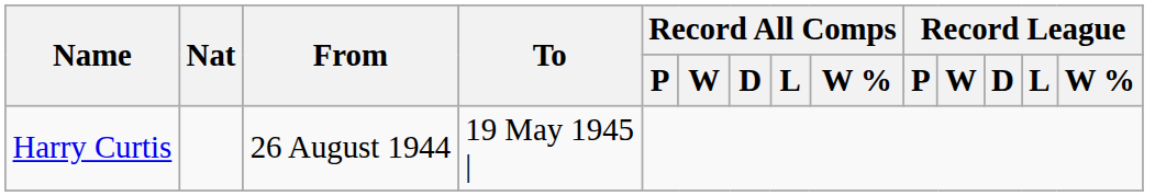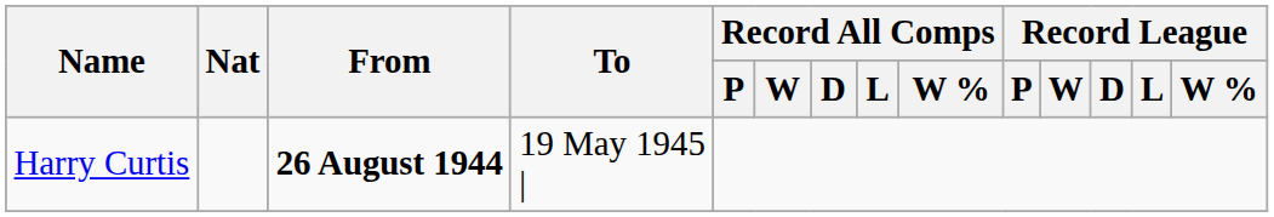Harry Curtis | From: normal -> bold
